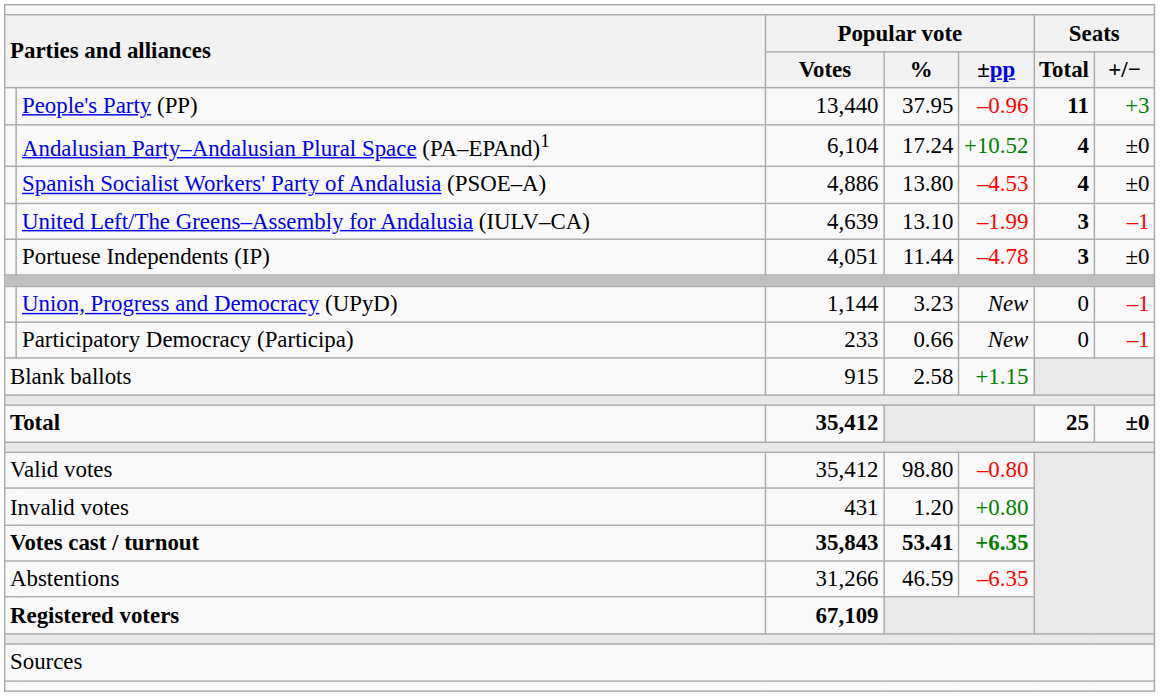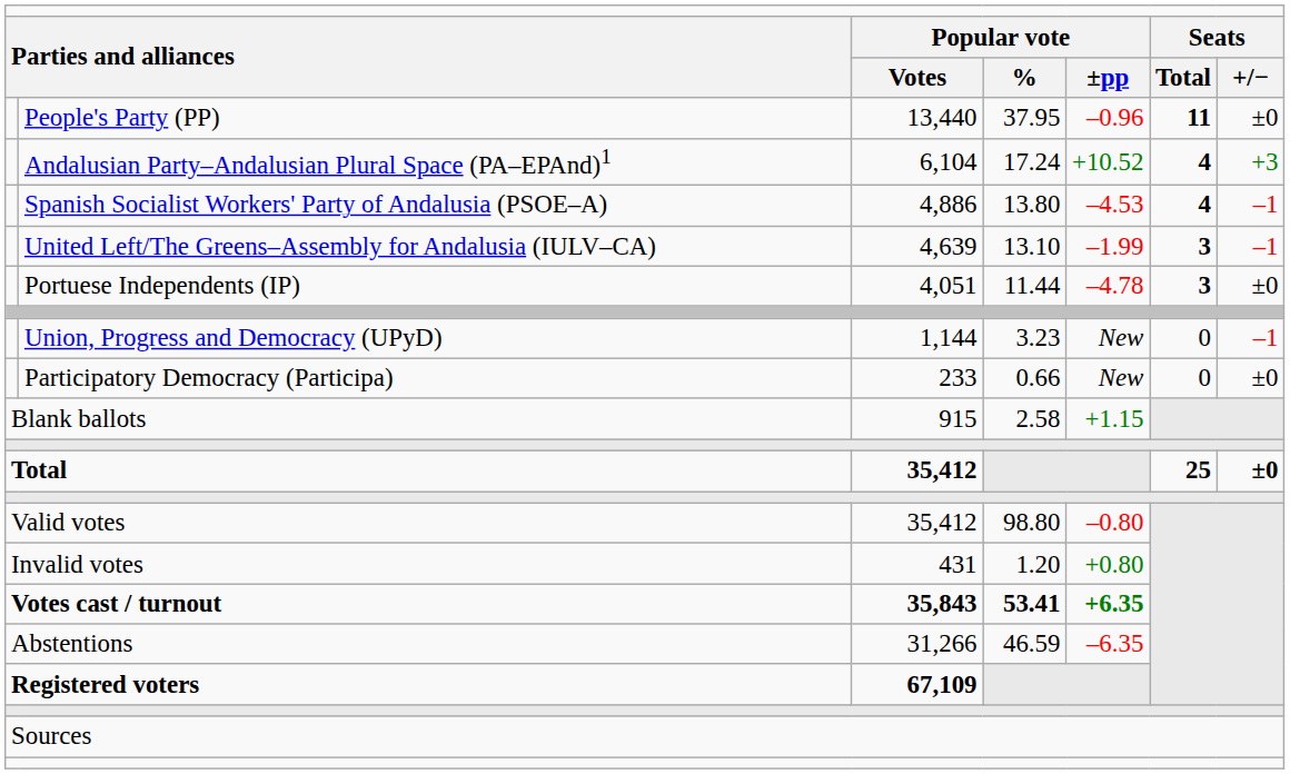People's Party (PP) | column 7: +3 -> ±0
Andalusian Party–Andalusian Plural Space (PA–EPAnd)1 | column 7: ±0 -> +3
Spanish Socialist Workers' Party of Andalusia (PSOE–A) | column 7: ±0 -> –1
Participatory Democracy (Participa) | column 7: –1 -> ±0
